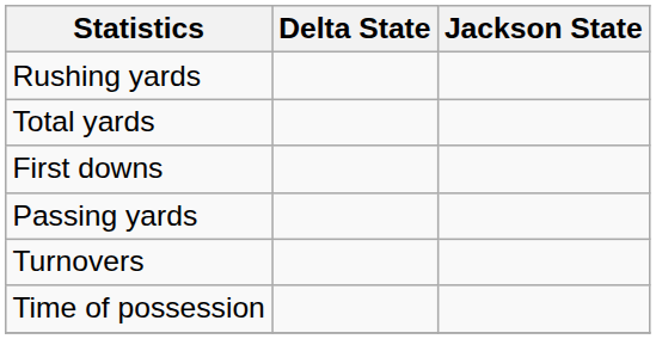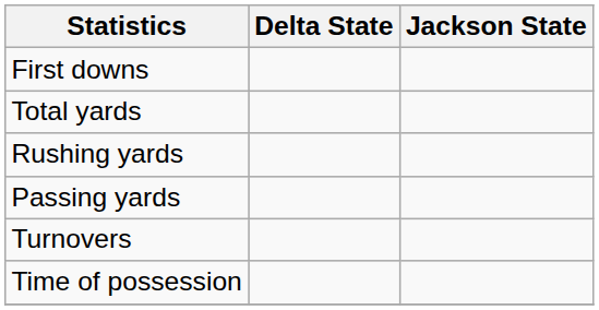rows swapped: First downs <-> Rushing yards
